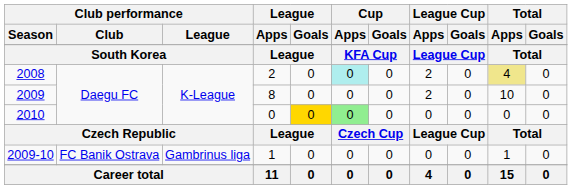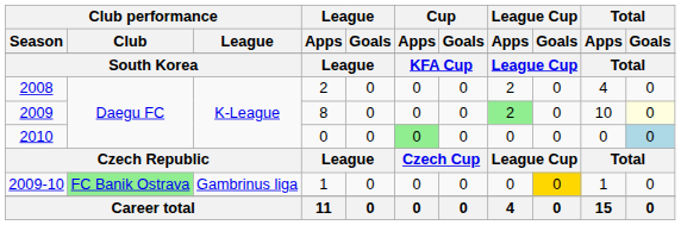2008 | Cup / Apps: paleturquoise background -> no background
2008 | Total / Apps: khaki background -> no background
2009 | League Cup / Apps: no background -> lightgreen background
2009 | Total / Goals: no background -> lightyellow background
2010 | League / Goals: gold background -> no background
2010 | Total / Goals: no background -> lightblue background
2009-10 | Club performance / Club: no background -> lightgreen background
2009-10 | League Cup / Goals: no background -> gold background
